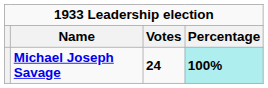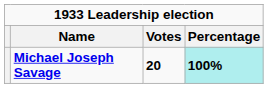Michael Joseph Savage | Votes: 24 -> 20
